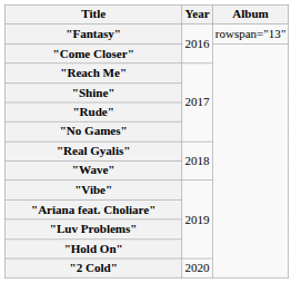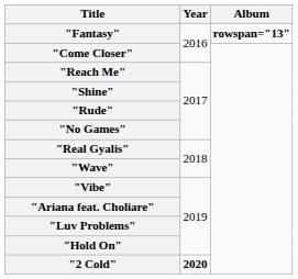"Fantasy" | Album: normal -> bold
"2 Cold" | Year: normal -> bold
